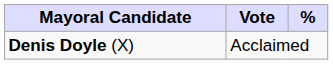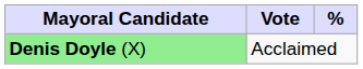Denis Doyle (X) | Mayoral Candidate: no background -> lightgreen background
